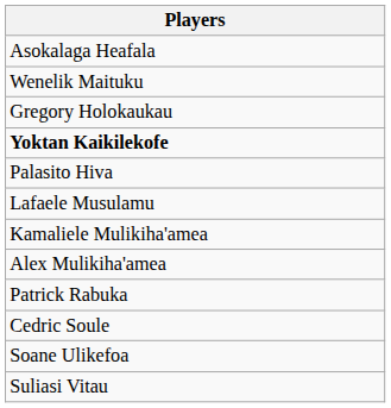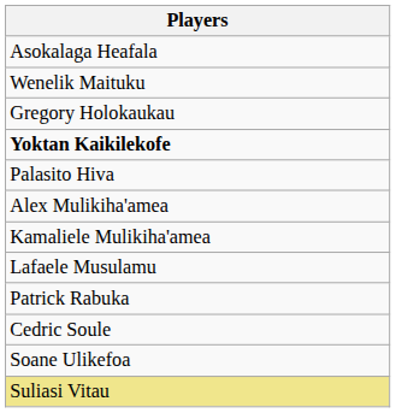row 7 | column 1: Lafaele Musulamu -> Alex Mulikiha'amea
row 9 | column 1: Alex Mulikiha'amea -> Lafaele Musulamu
row 13 | column 1: no background -> khaki background
